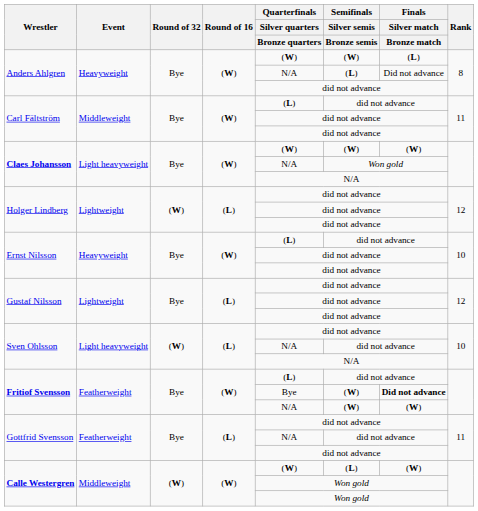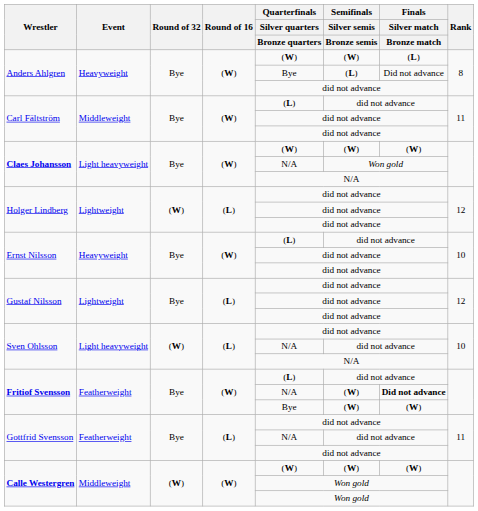row 5 | Quarterfinals / Silver quarters / Bronze quarters: N/A -> Bye
row 26 | Quarterfinals / Silver quarters / Bronze quarters: Bye -> N/A
row 27 | Quarterfinals / Silver quarters / Bronze quarters: N/A -> Bye
row 31 | Semifinals / Silver semis / Bronze semis: (L) -> (W)
